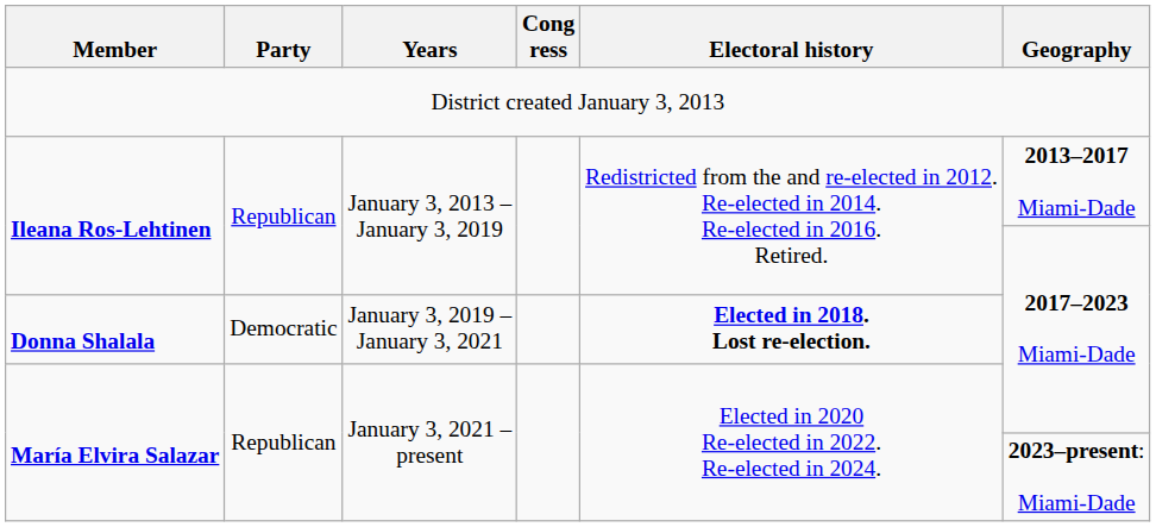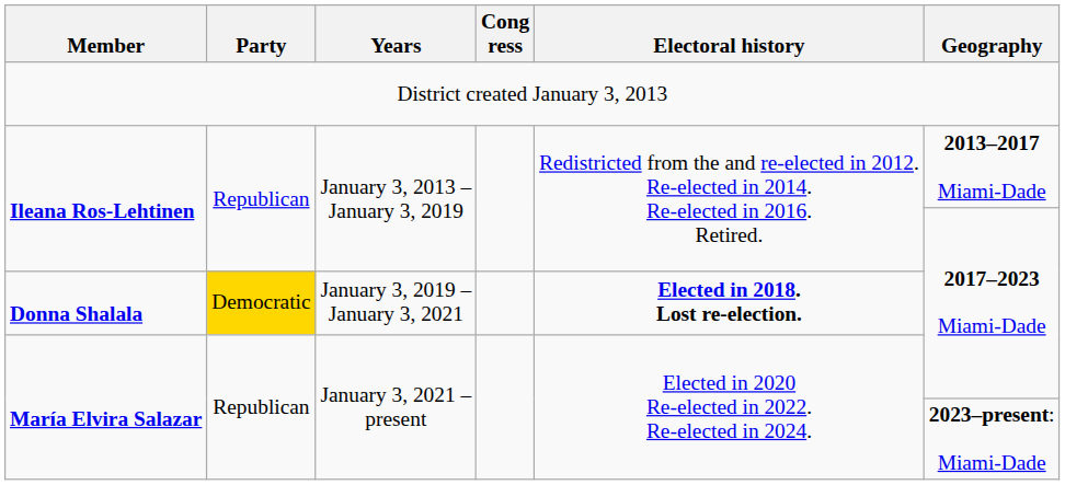Donna Shalala | Party: no background -> gold background
